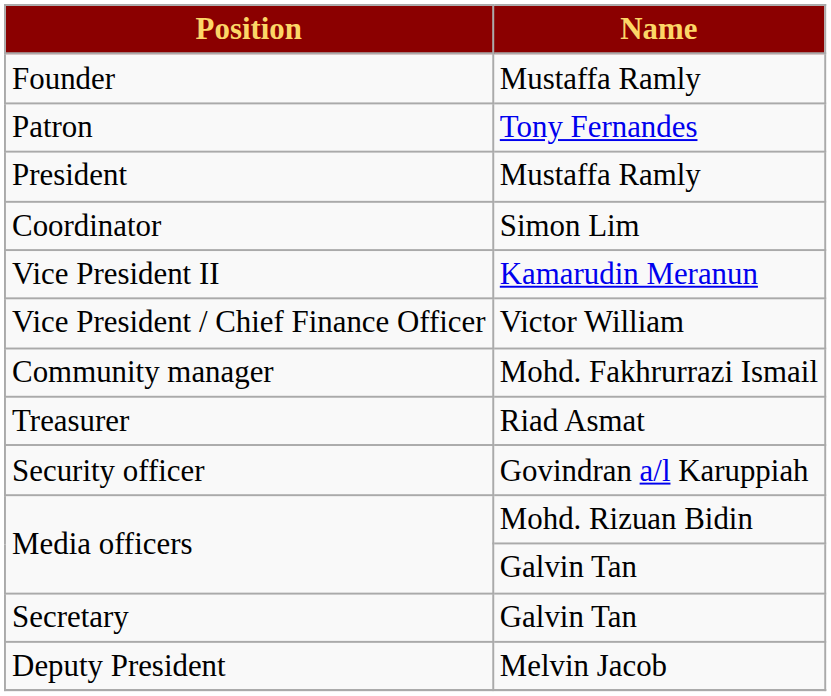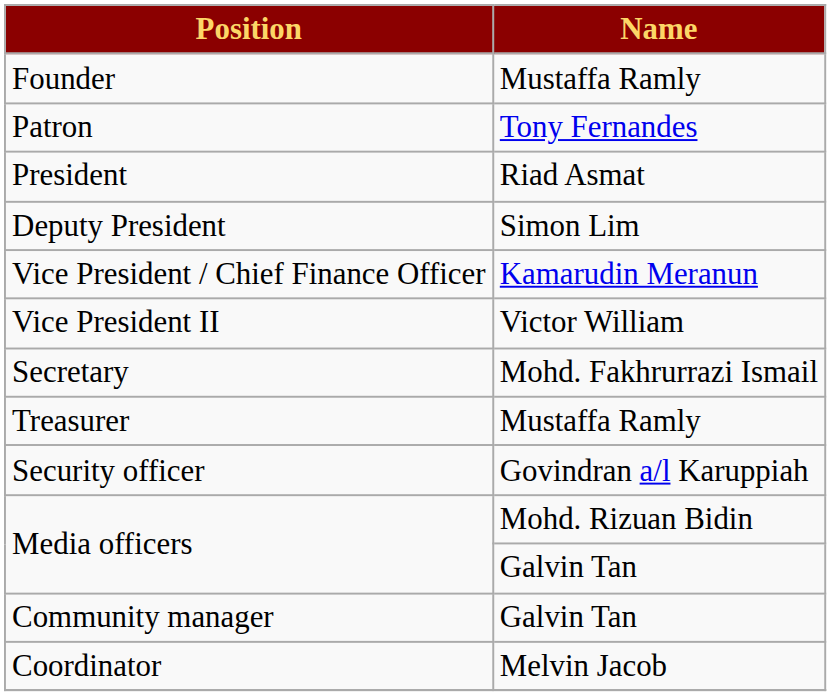row 4 | Name: Mustaffa Ramly -> Riad Asmat
row 5 | Position: Coordinator -> Deputy President
row 6 | Position: Vice President II -> Vice President / Chief Finance Officer
row 7 | Position: Vice President / Chief Finance Officer -> Vice President II
row 8 | Position: Community manager -> Secretary
row 9 | Name: Riad Asmat -> Mustaffa Ramly
row 13 | Position: Secretary -> Community manager
row 14 | Position: Deputy President -> Coordinator
